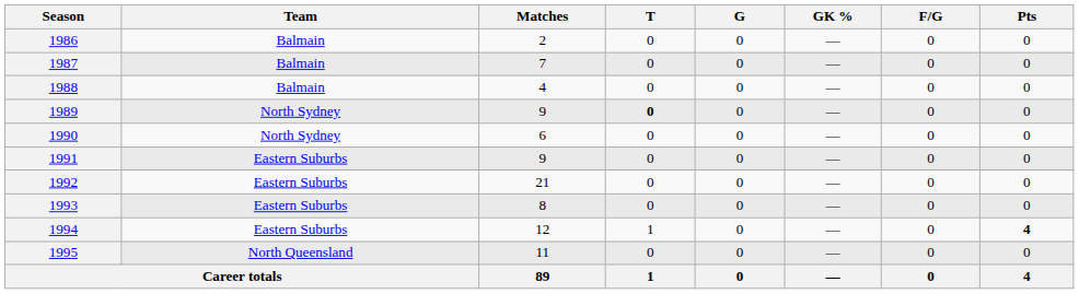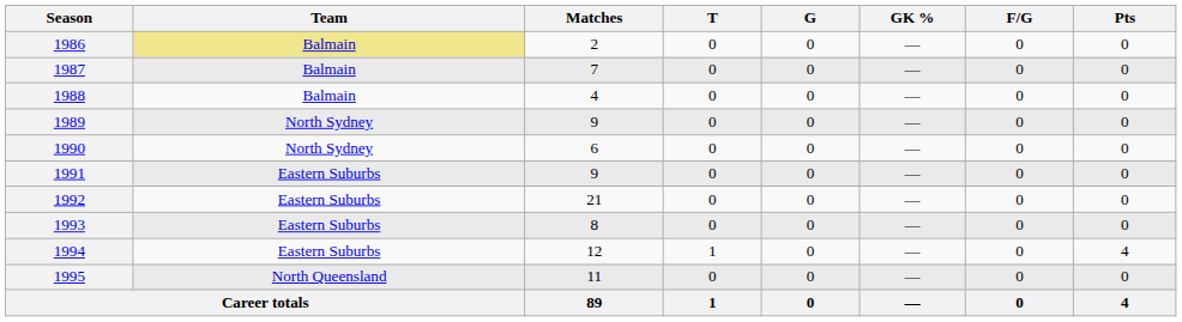1986 | Team: no background -> khaki background
1989 | T: bold -> normal
1994 | Pts: bold -> normal
